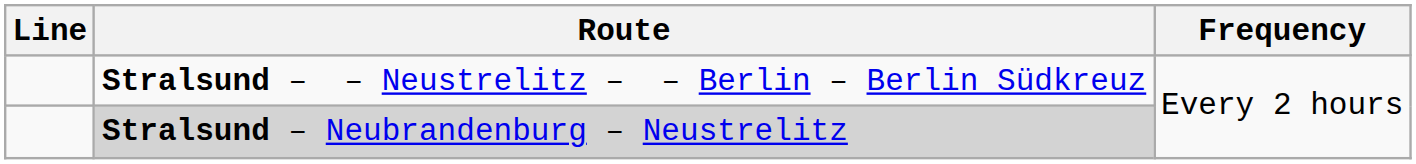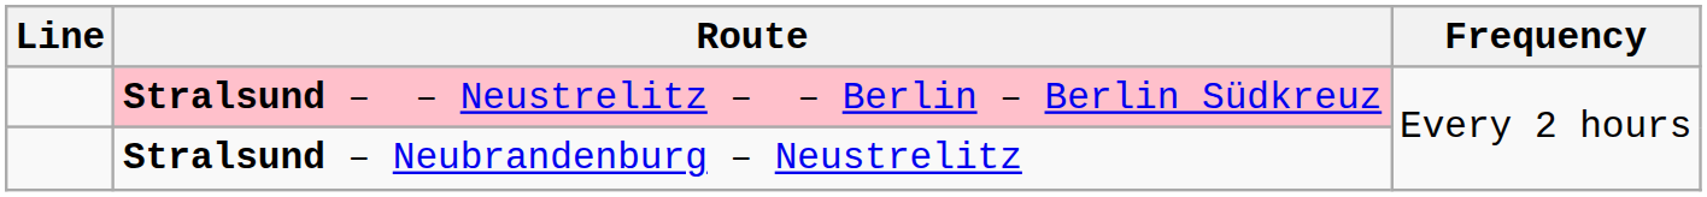Stralsund – – Neustrelitz – – Berlin – Berlin Südkreuz | Route: no background -> pink background
Stralsund – Neubrandenburg – Neustrelitz | Route: lightgrey background -> no background
